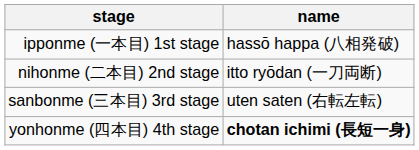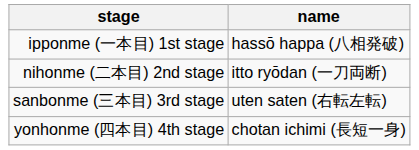yonhonme (四本目) 4th stage | name: bold -> normal
